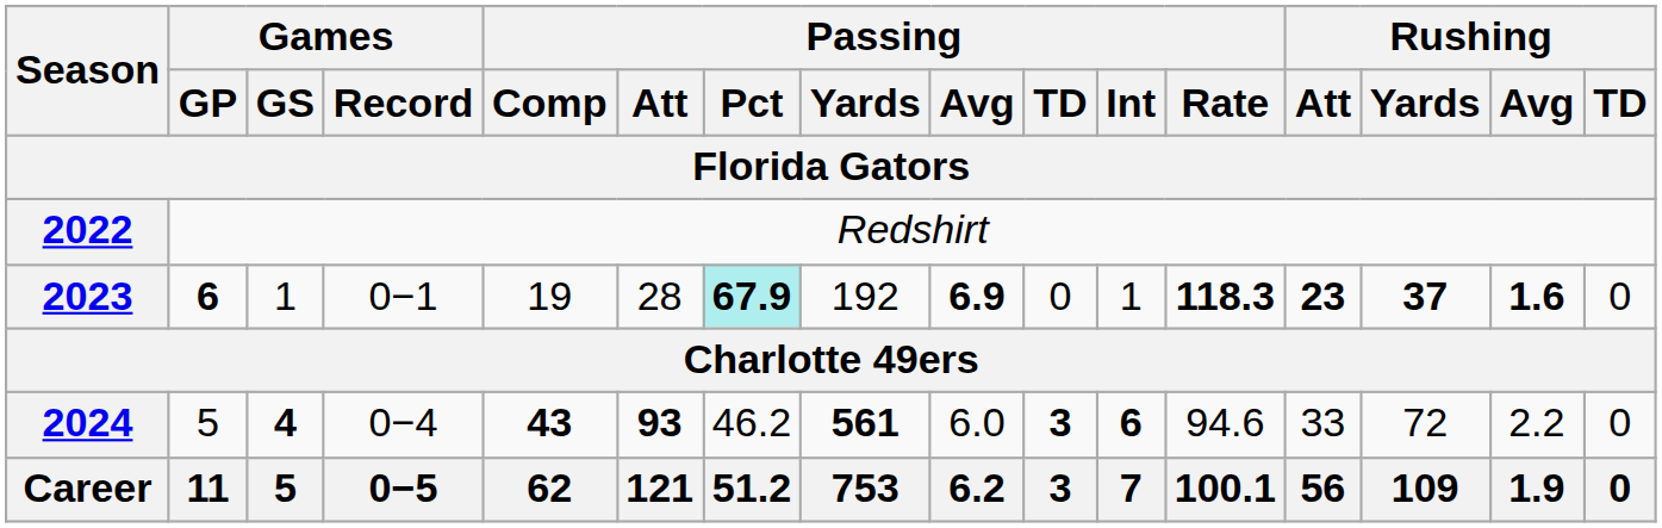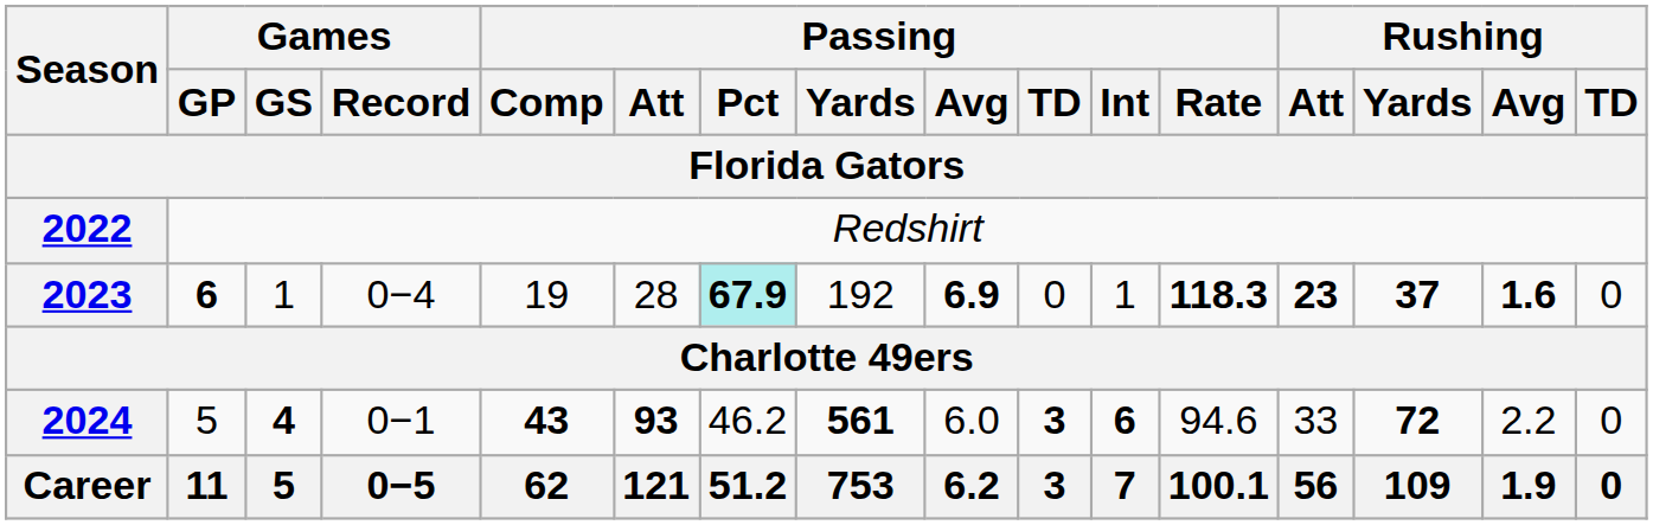2023 | Games / Record / Florida Gators: 0−1 -> 0−4
2024 | Games / Record / Florida Gators: 0−4 -> 0−1
2024 | Rushing / Yards / Florida Gators: normal -> bold
